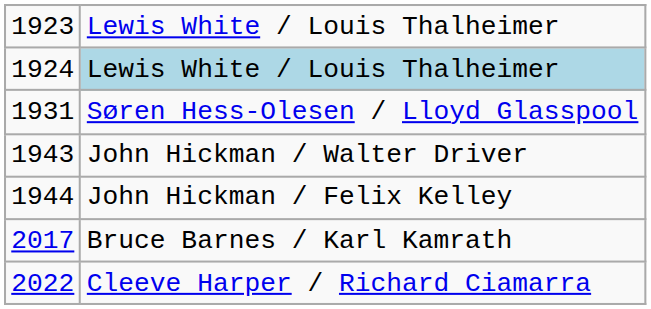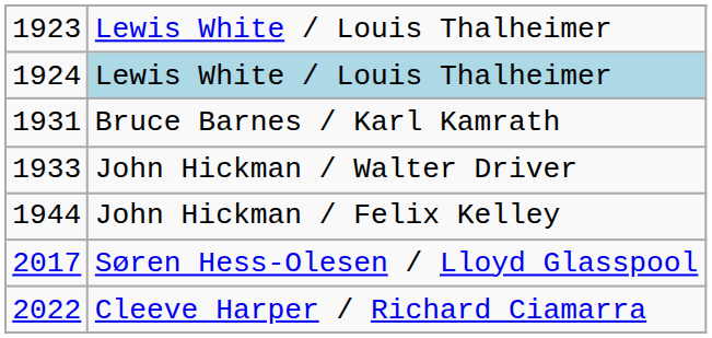row 3 | column 2: Søren Hess-Olesen / Lloyd Glasspool -> Bruce Barnes / Karl Kamrath
row 4 | column 1: 1943 -> 1933
row 6 | column 2: Bruce Barnes / Karl Kamrath -> Søren Hess-Olesen / Lloyd Glasspool
